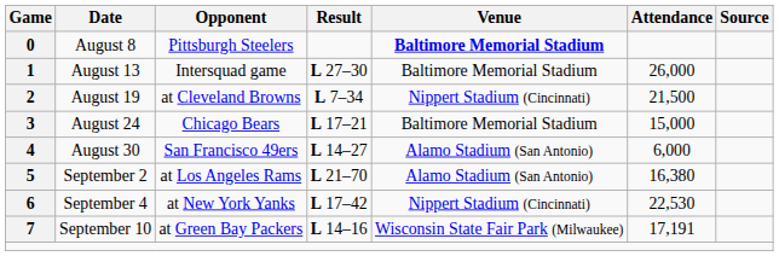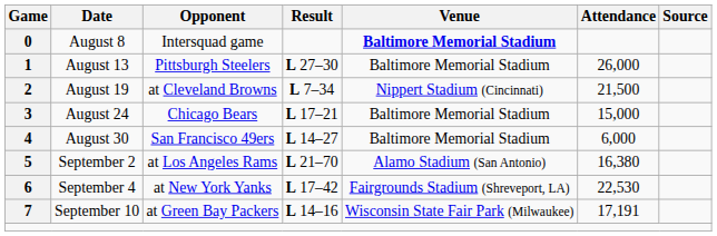August 8 | Opponent: Pittsburgh Steelers -> Intersquad game
August 13 | Opponent: Intersquad game -> Pittsburgh Steelers
August 30 | Venue: Alamo Stadium (San Antonio) -> Baltimore Memorial Stadium
September 4 | Venue: Nippert Stadium (Cincinnati) -> Fairgrounds Stadium (Shreveport, LA)
